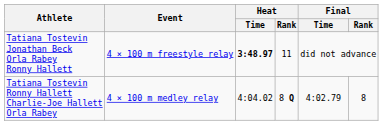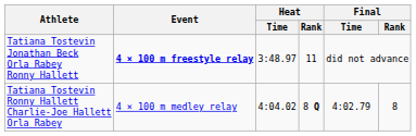Tatiana Tostevin Jonathan Beck Orla Rabey Ronny Hallett | Event: normal -> bold
Tatiana Tostevin Jonathan Beck Orla Rabey Ronny Hallett | Heat / Time: bold -> normal
